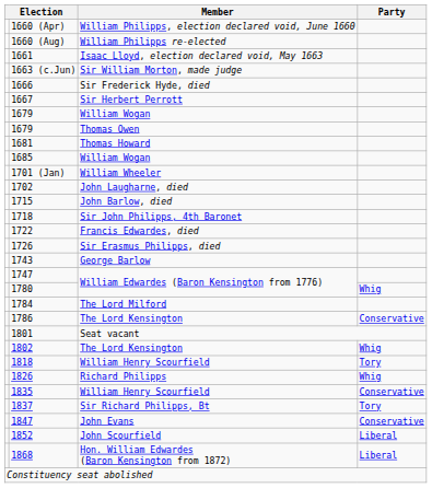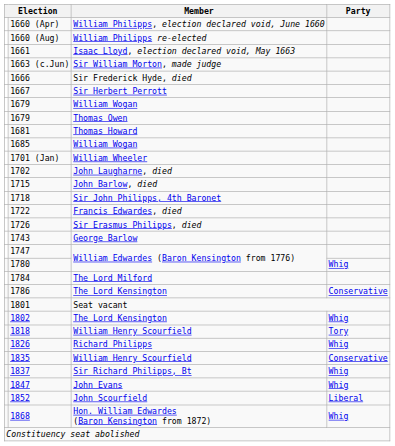1837 | Party: Tory -> Whig
1847 | Party: Conservative -> Whig
1868 | Party: Liberal -> Whig
